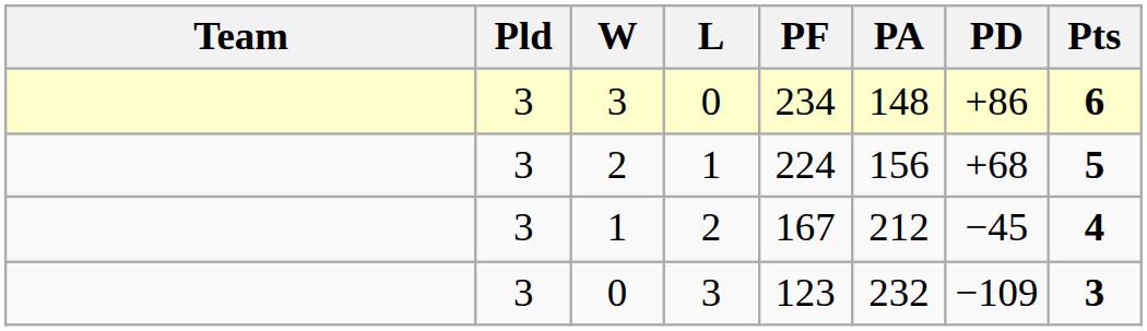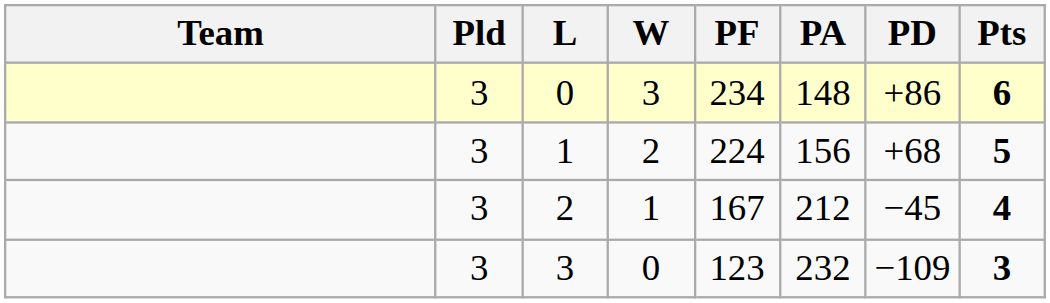columns swapped: W <-> L
